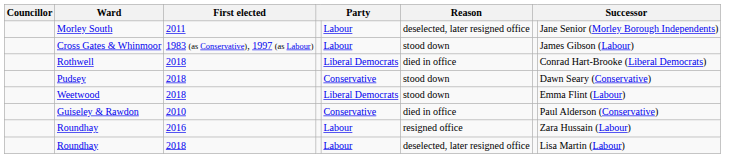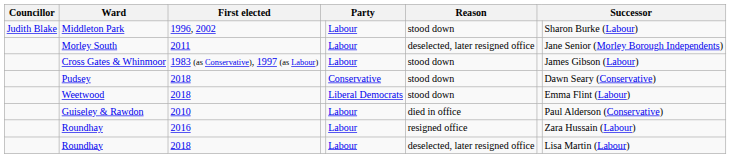+ row: Judith Blake | Middleton Park | 1996, 2002 | Labour | stood down | Sharon Burke (Labour)
- row: Rothwell | 2018 | Liberal Democrats | died in office | Conrad Hart-Brooke (Liberal Democrats)
Guiseley & Rawdon | column 5: Conservative -> Labour
